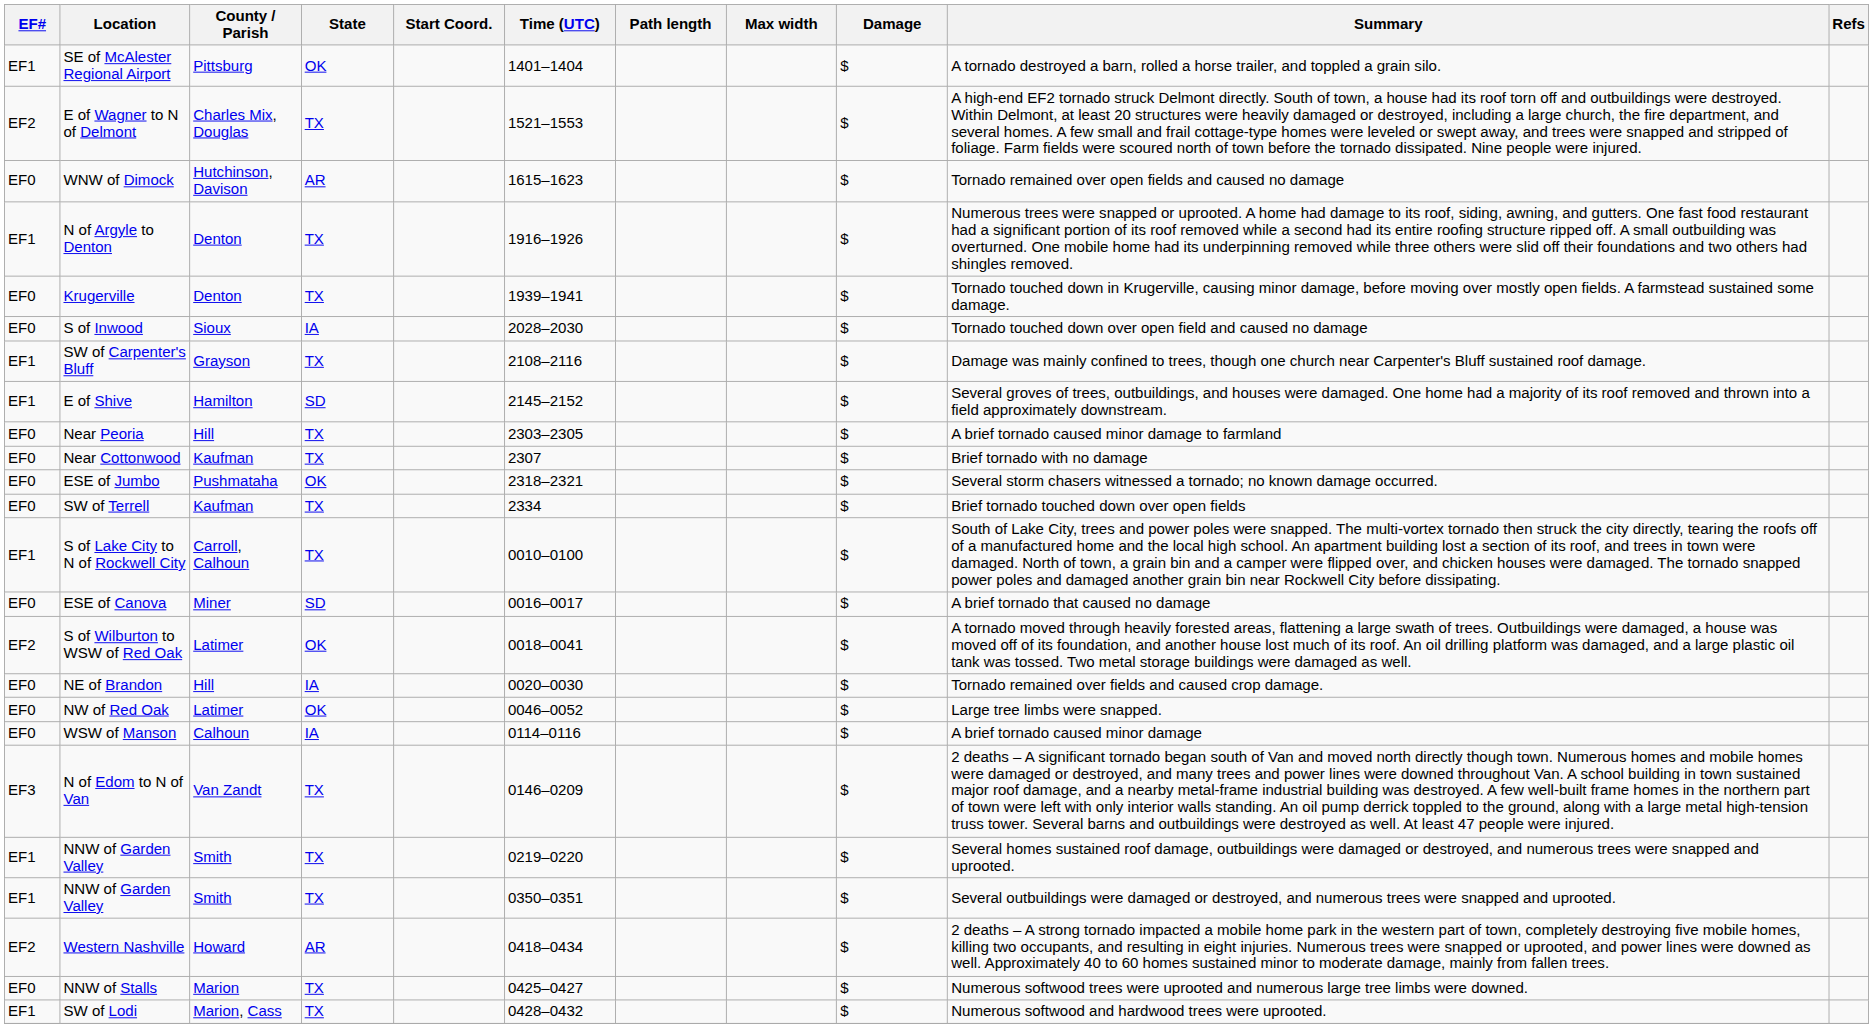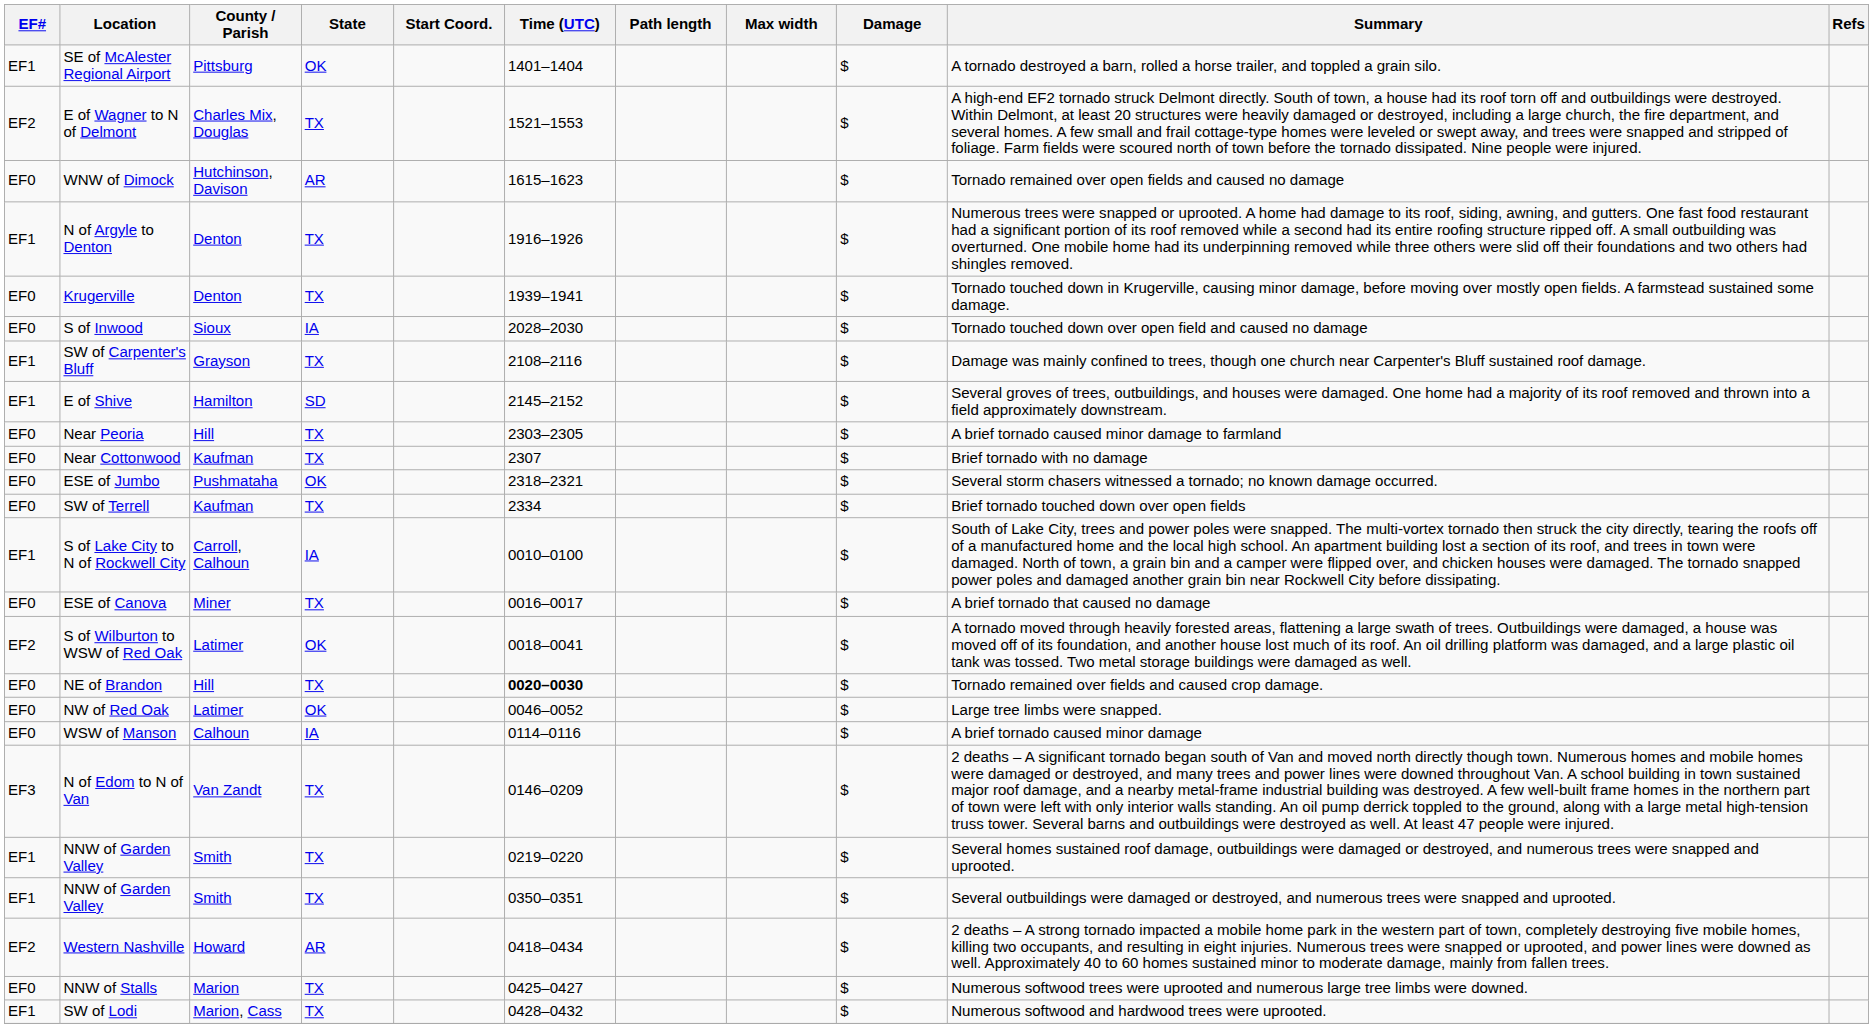S of Lake City to N of Rockwell City | State: TX -> IA
ESE of Canova | State: SD -> TX
NE of Brandon | State: IA -> TX
NE of Brandon | Time (UTC): normal -> bold
